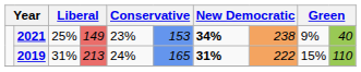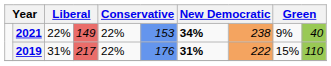2021 | column 3: 25% -> 22%
2021 | column 5: 23% -> 22%
2019 | column 4: 213 -> 217
2019 | column 5: 24% -> 22%
2019 | column 6: 165 -> 176
